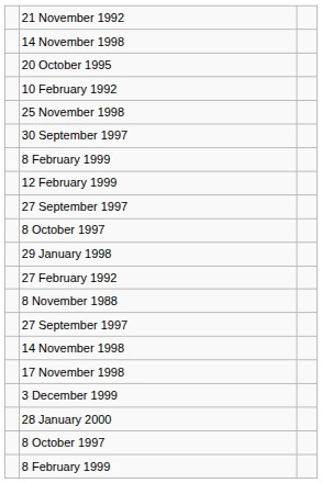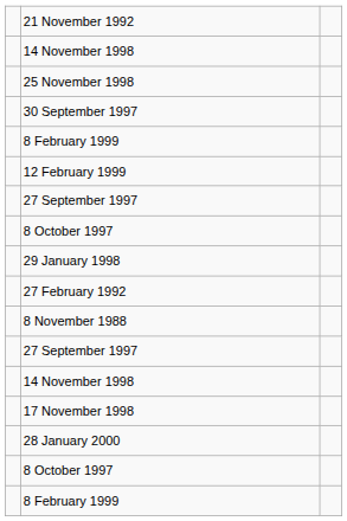- row: 20 October 1995
- row: 10 February 1992
- row: 3 December 1999
